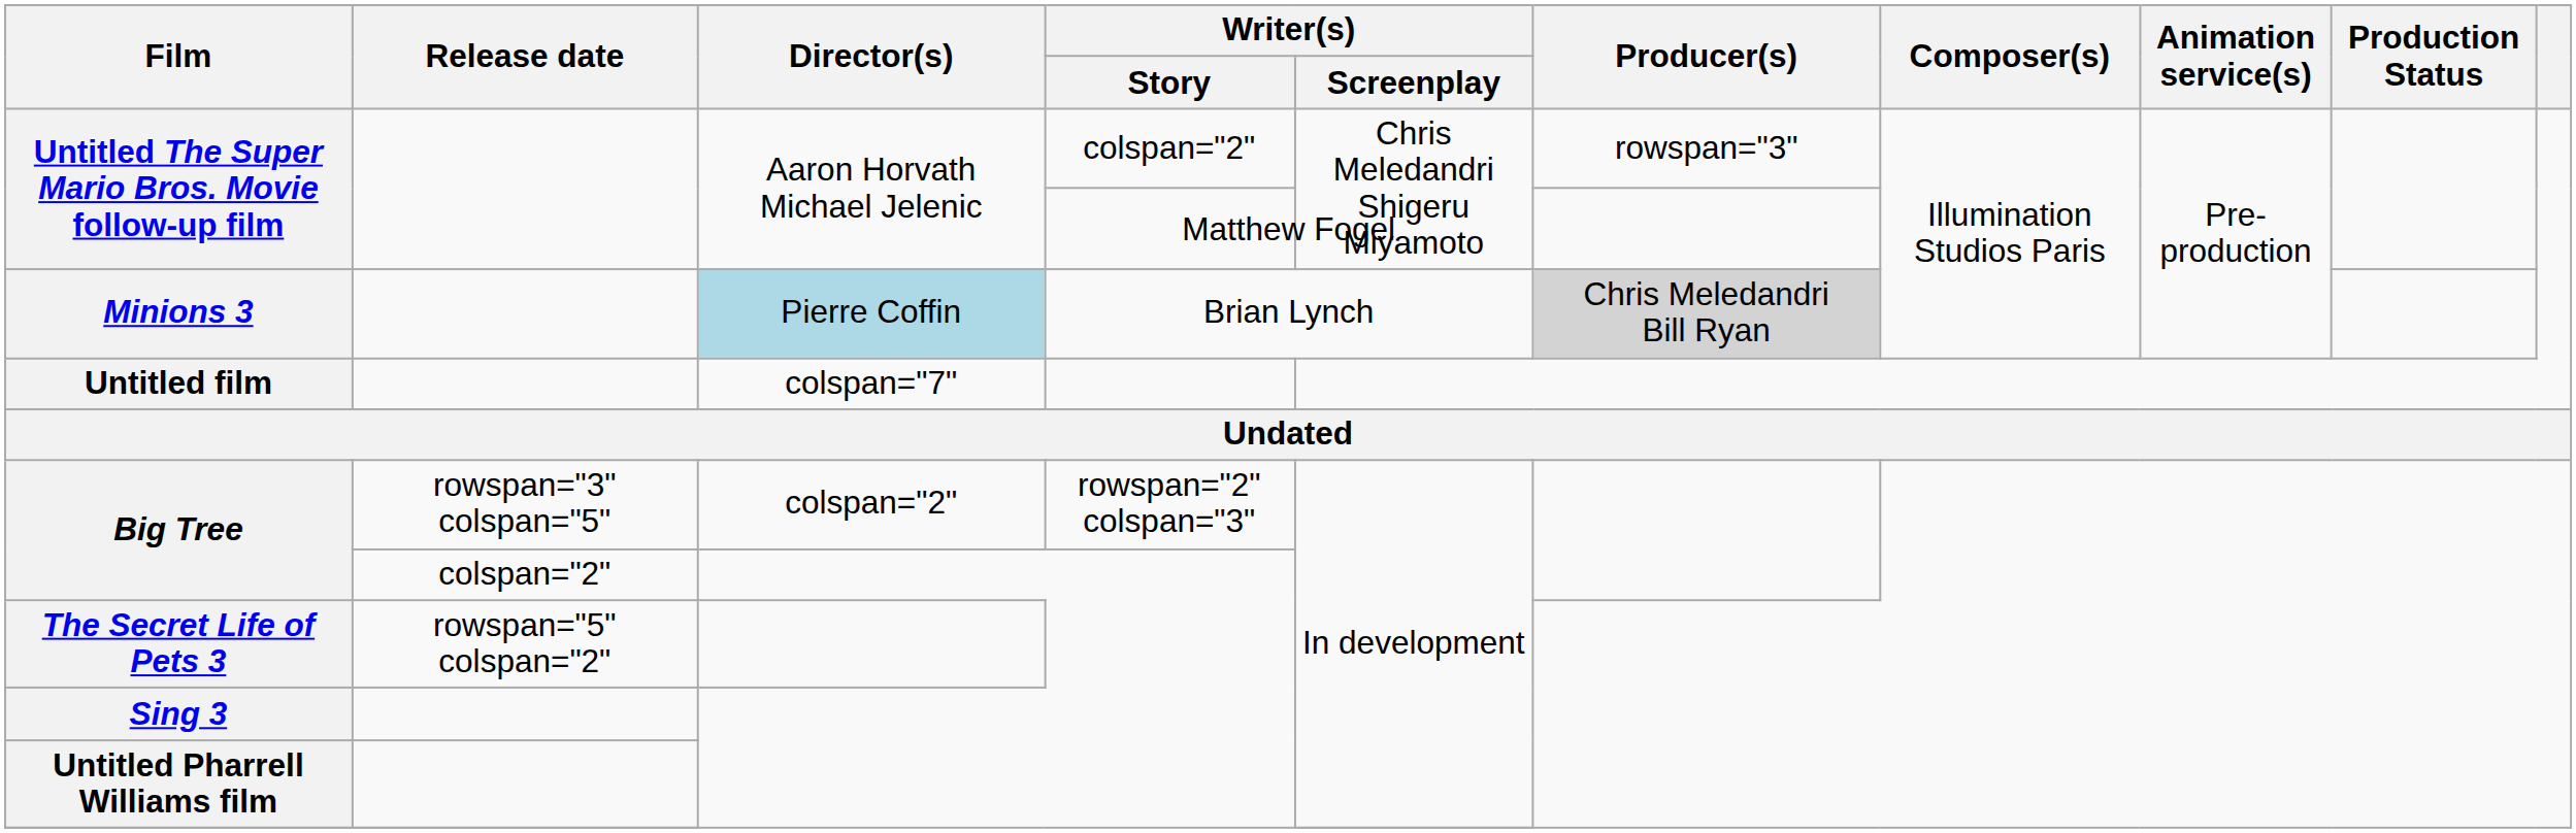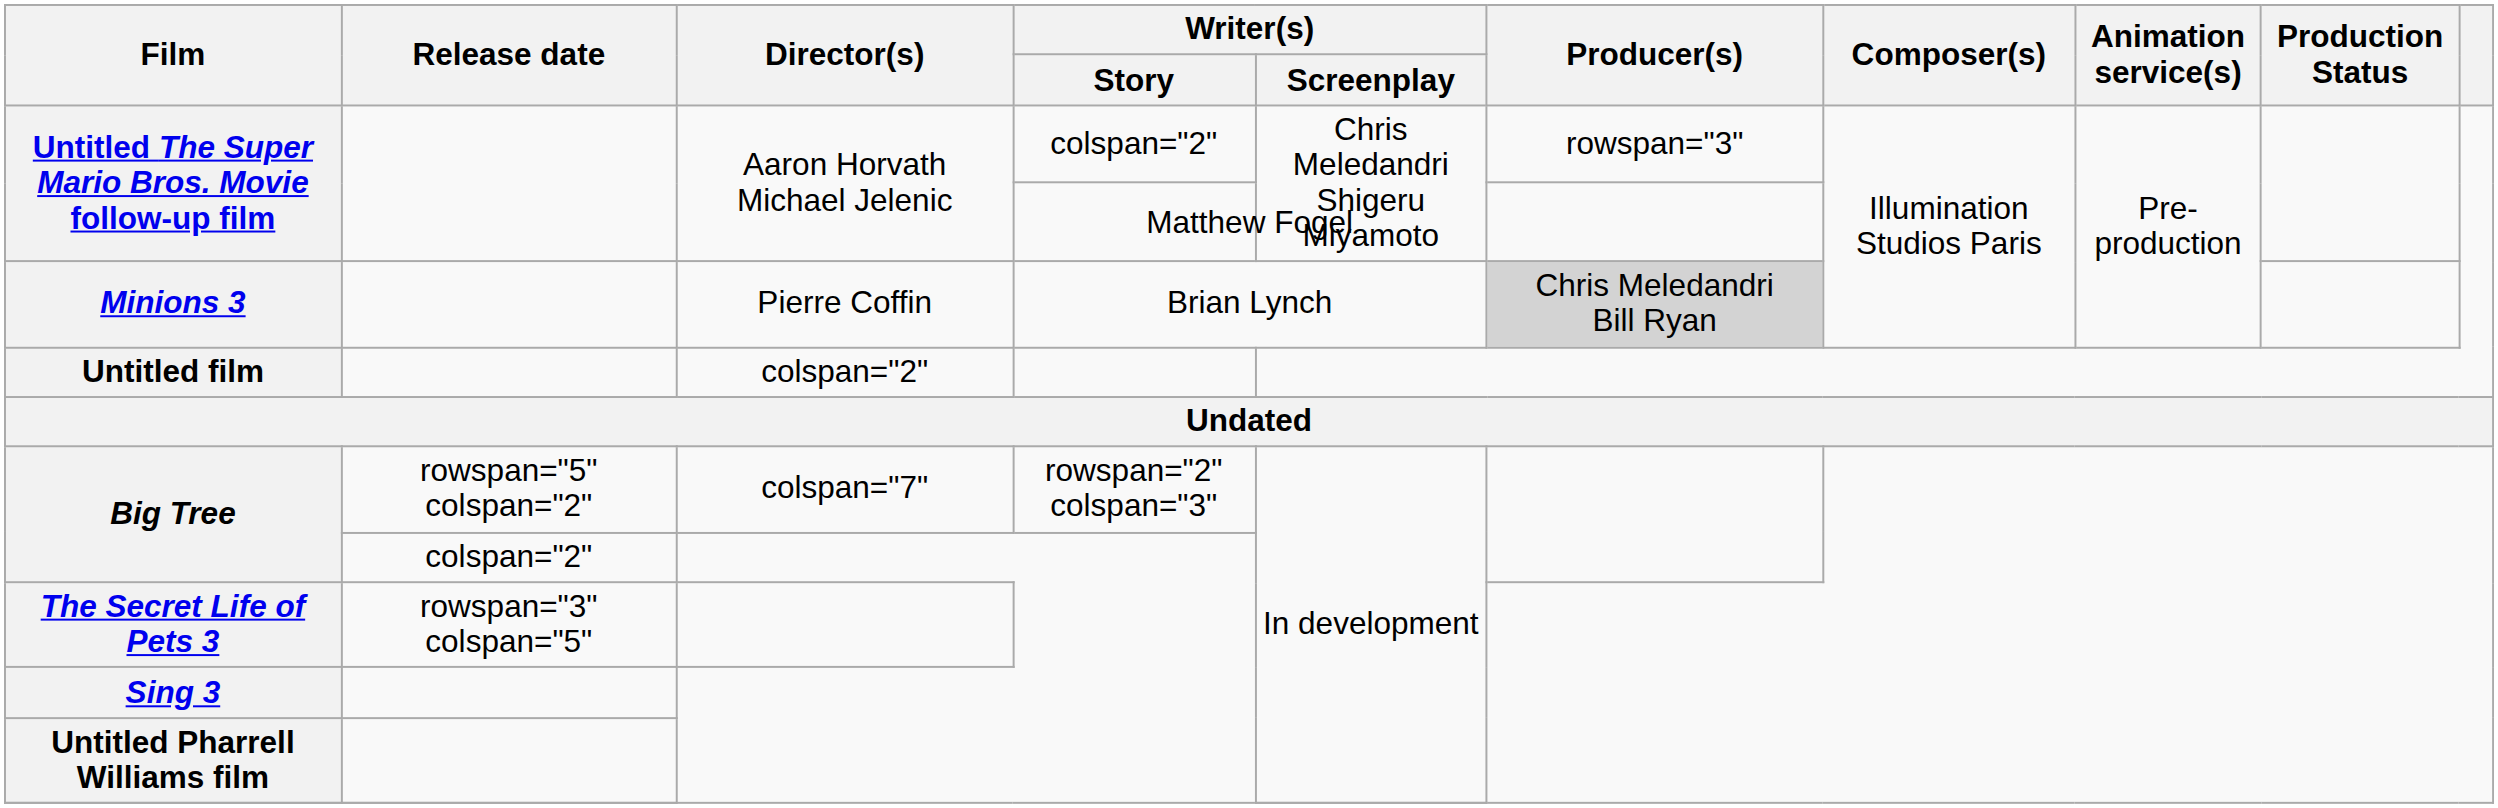Minions 3 | Director(s): lightblue background -> no background
Untitled film | Director(s): colspan="7" -> colspan="2"
Big Tree / rowspan="2" colspan="3" | Release date: rowspan="3" colspan="5" -> rowspan="5" colspan="2"
Big Tree / rowspan="2" colspan="3" | Director(s): colspan="2" -> colspan="7"
The Secret Life of Pets 3 | Release date: rowspan="5" colspan="2" -> rowspan="3" colspan="5"
